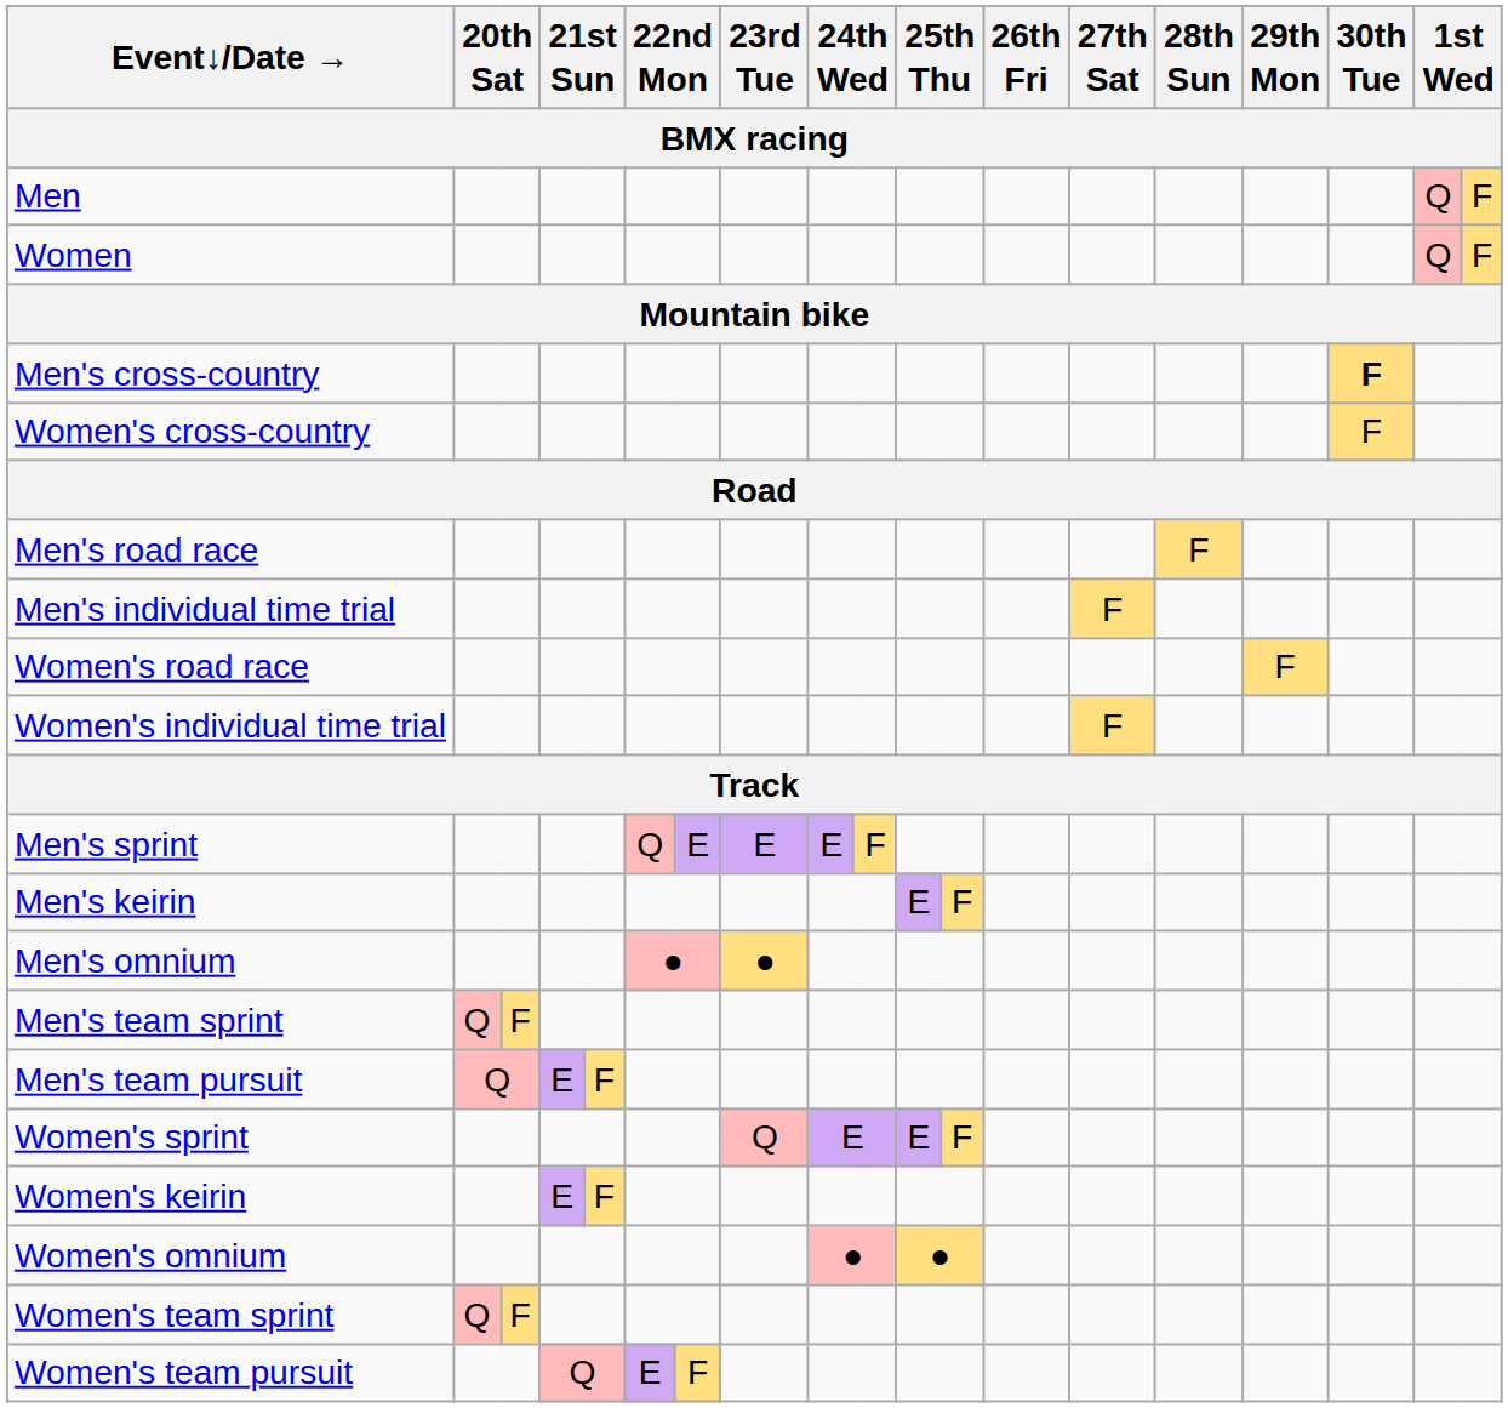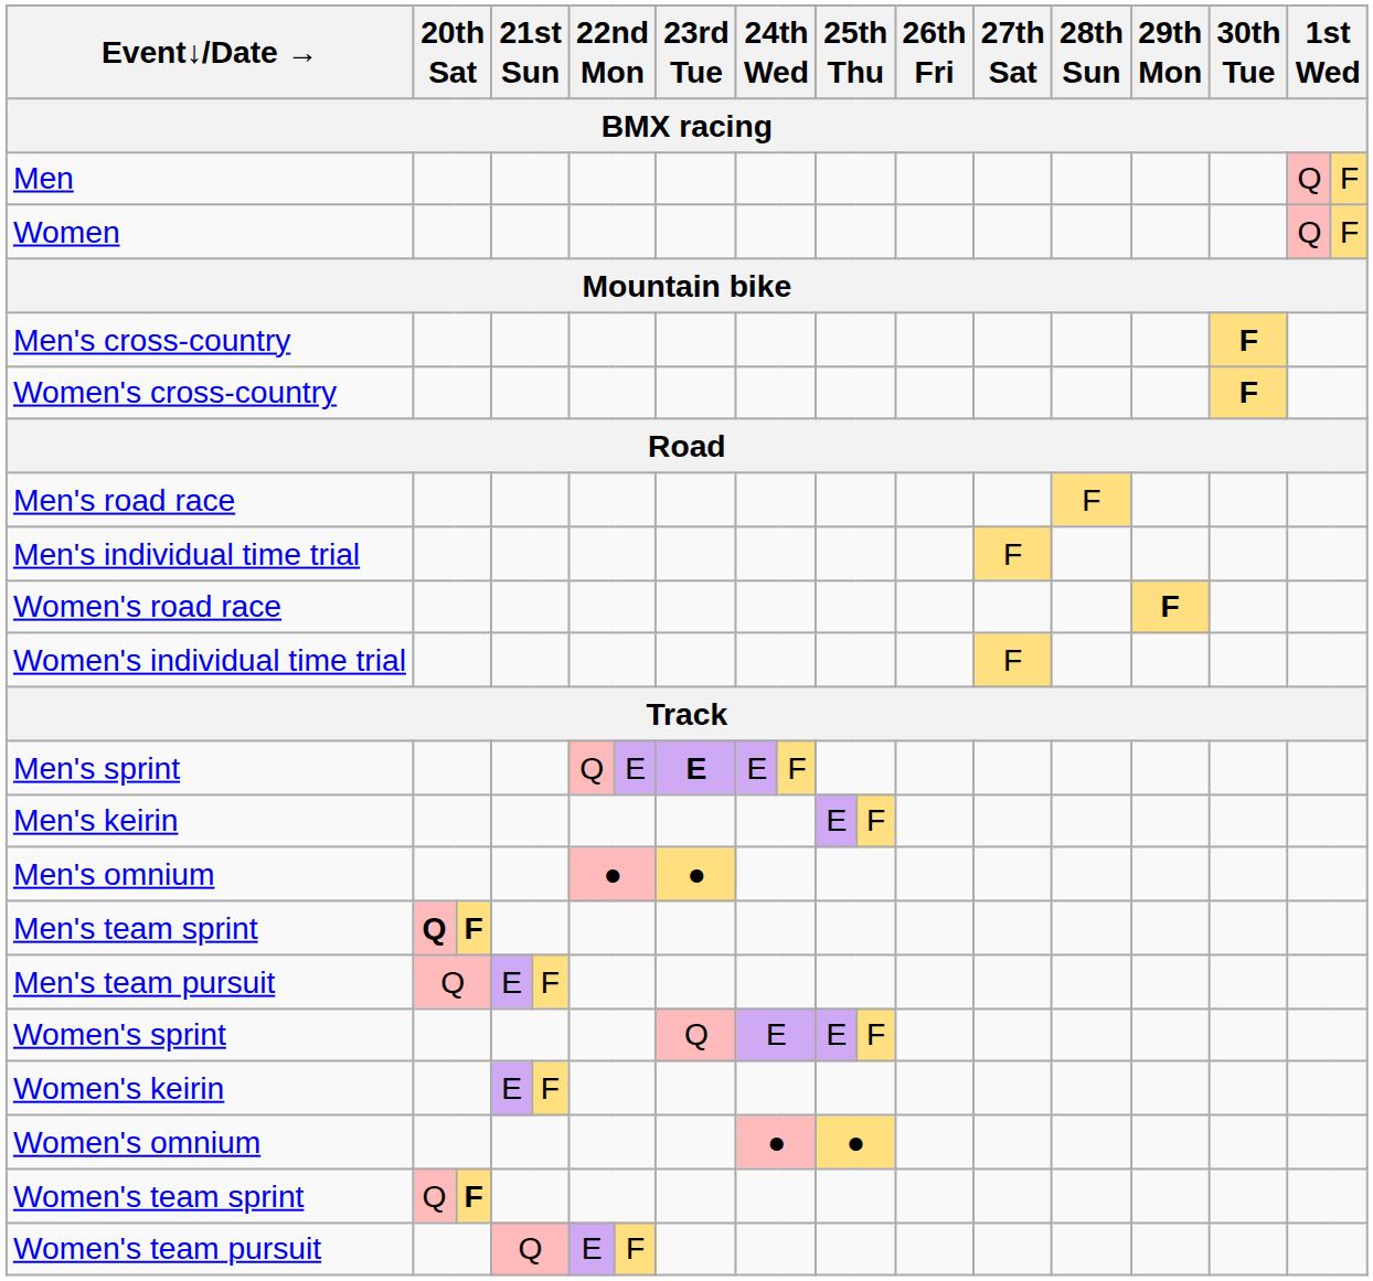Women's cross-country | 30th Tue: normal -> bold
Women's road race | 29th Mon: normal -> bold
Men's sprint | 23rd Tue: normal -> bold
Men's team sprint | column 2: normal -> bold
Men's team sprint | column 3: normal -> bold
Women's team sprint | column 3: normal -> bold
